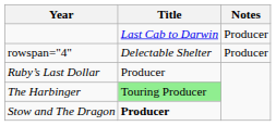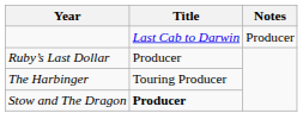- row: rowspan="4" | Delectable Shelter | Producer
The Harbinger | Title: lightgreen background -> no background
